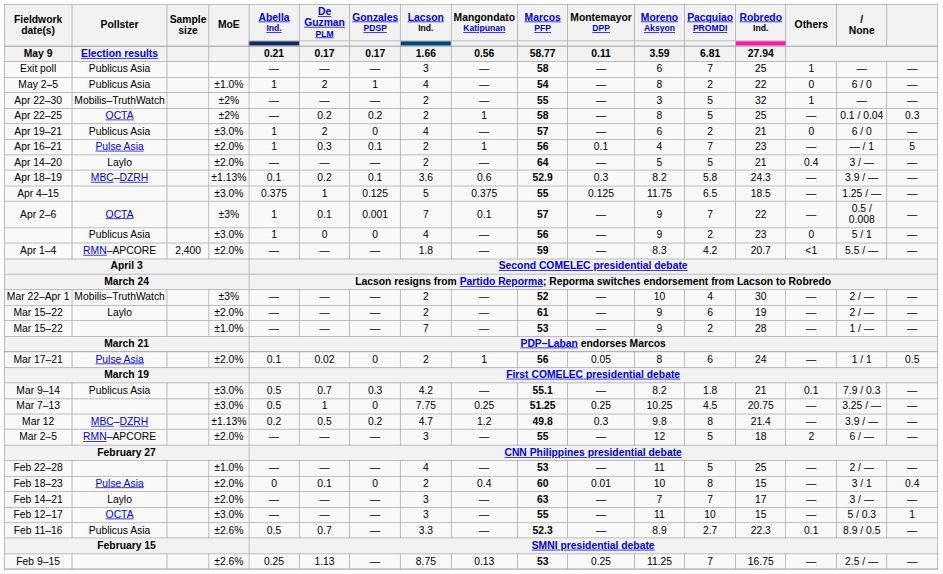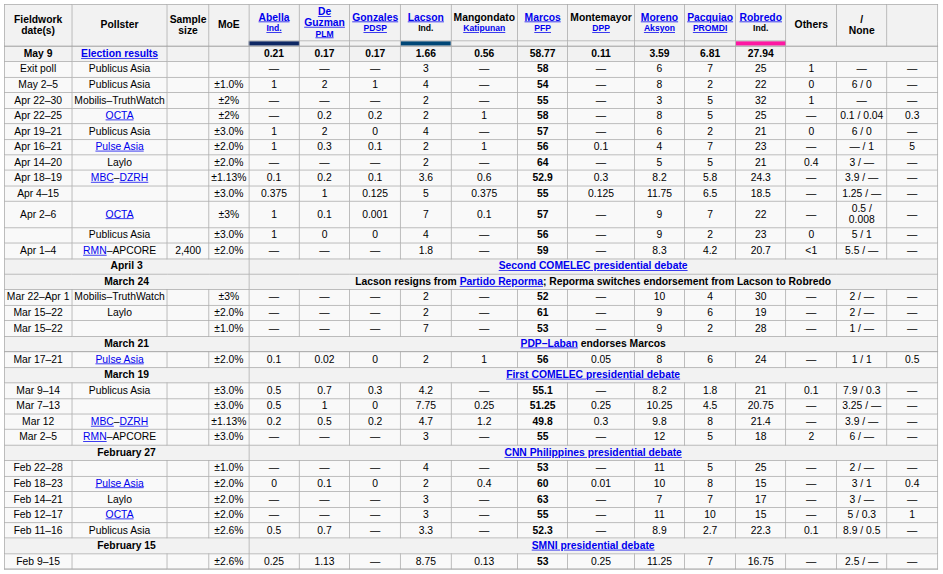Mar 2–5 | MoE: ±2.0% -> ±3.0%
Feb 12–17 | MoE: ±3.0% -> ±2.0%
